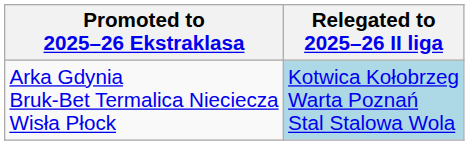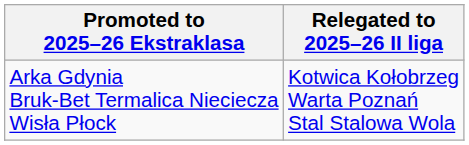Arka Gdynia Bruk-Bet Termalica Nieciecza Wisła Płock | Relegated to 2025–26 II liga: lightblue background -> no background
